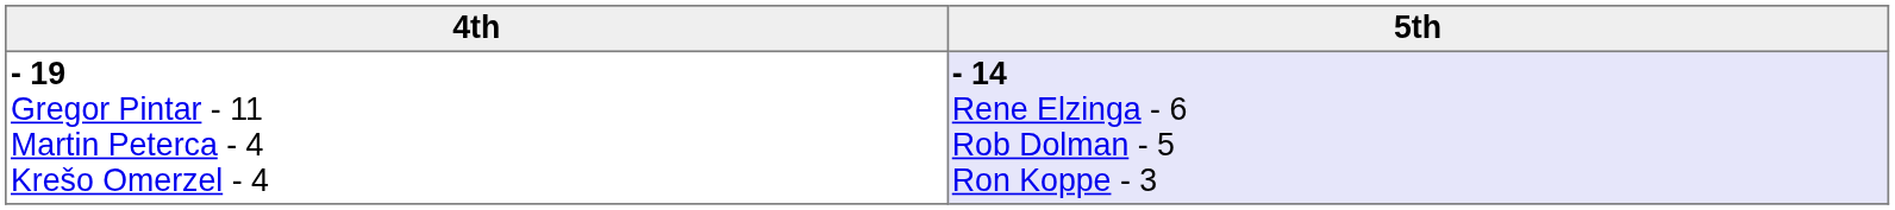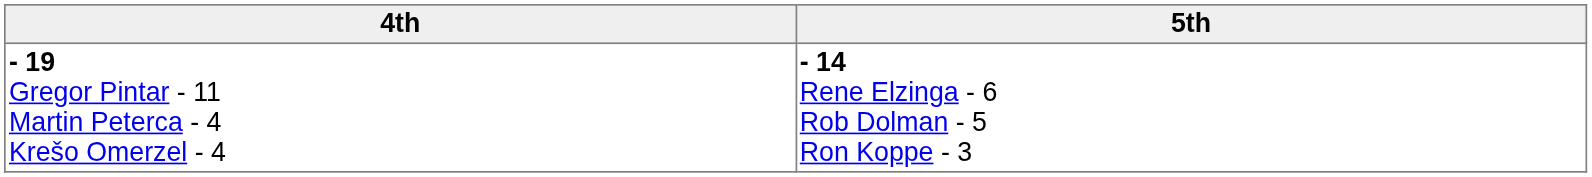- 19 Gregor Pintar - 11 Martin Peterca - 4 Krešo Omerzel - 4 | 5th: lavender background -> no background
